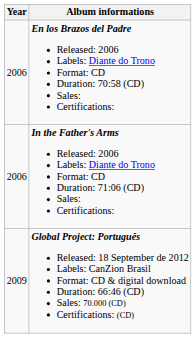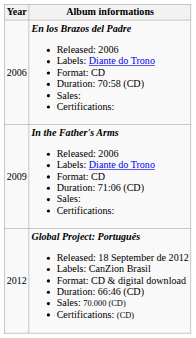row 3 | Year: 2006 -> 2009
row 4 | Year: 2009 -> 2012
